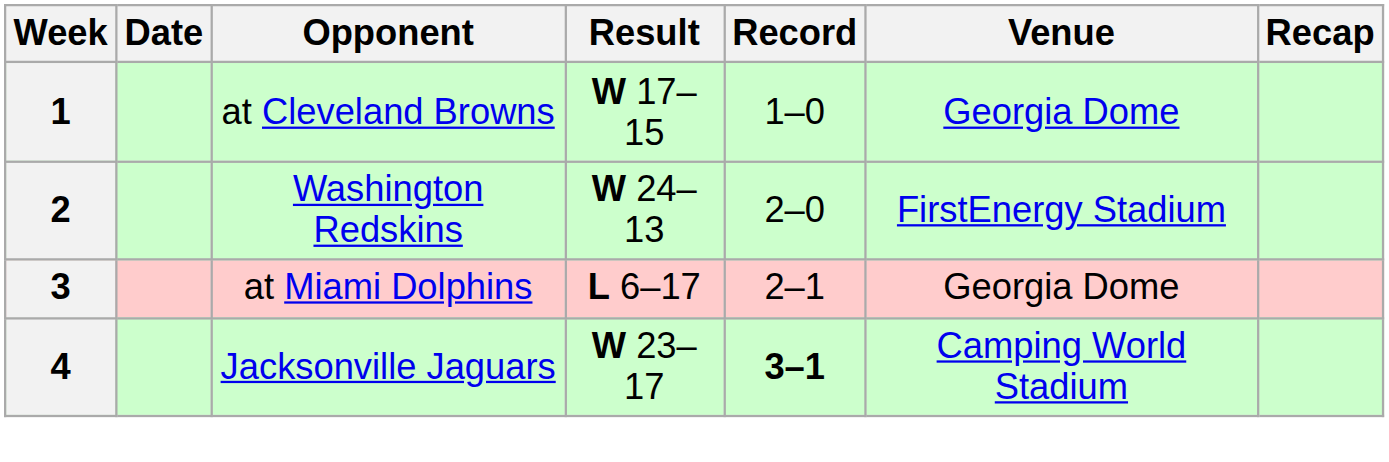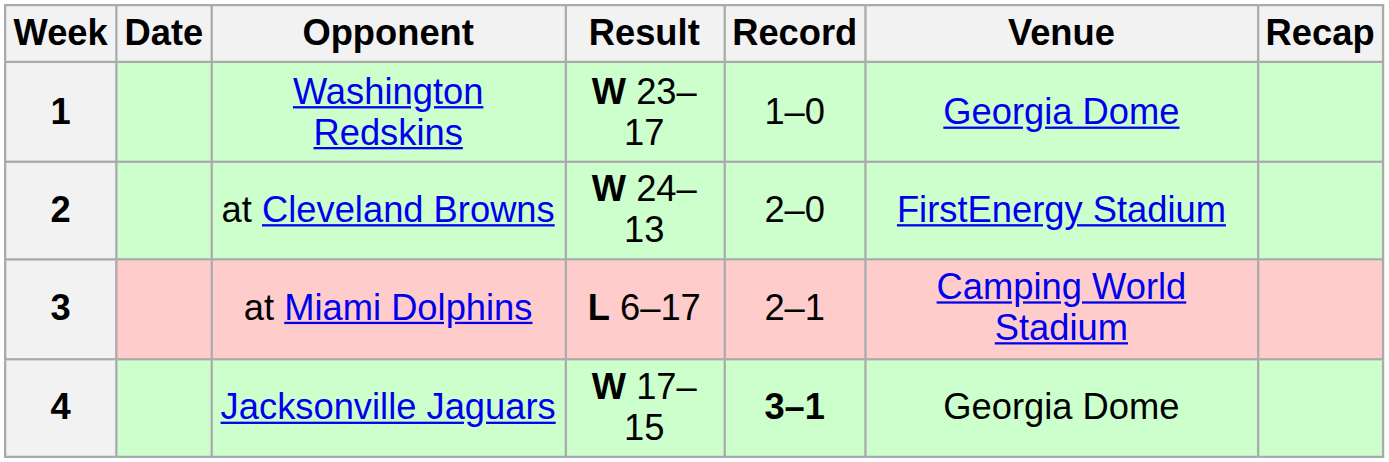1 | Opponent: at Cleveland Browns -> Washington Redskins
1 | Result: W 17–15 -> W 23–17
2 | Opponent: Washington Redskins -> at Cleveland Browns
3 | Venue: Georgia Dome -> Camping World Stadium
4 | Result: W 23–17 -> W 17–15
4 | Venue: Camping World Stadium -> Georgia Dome
